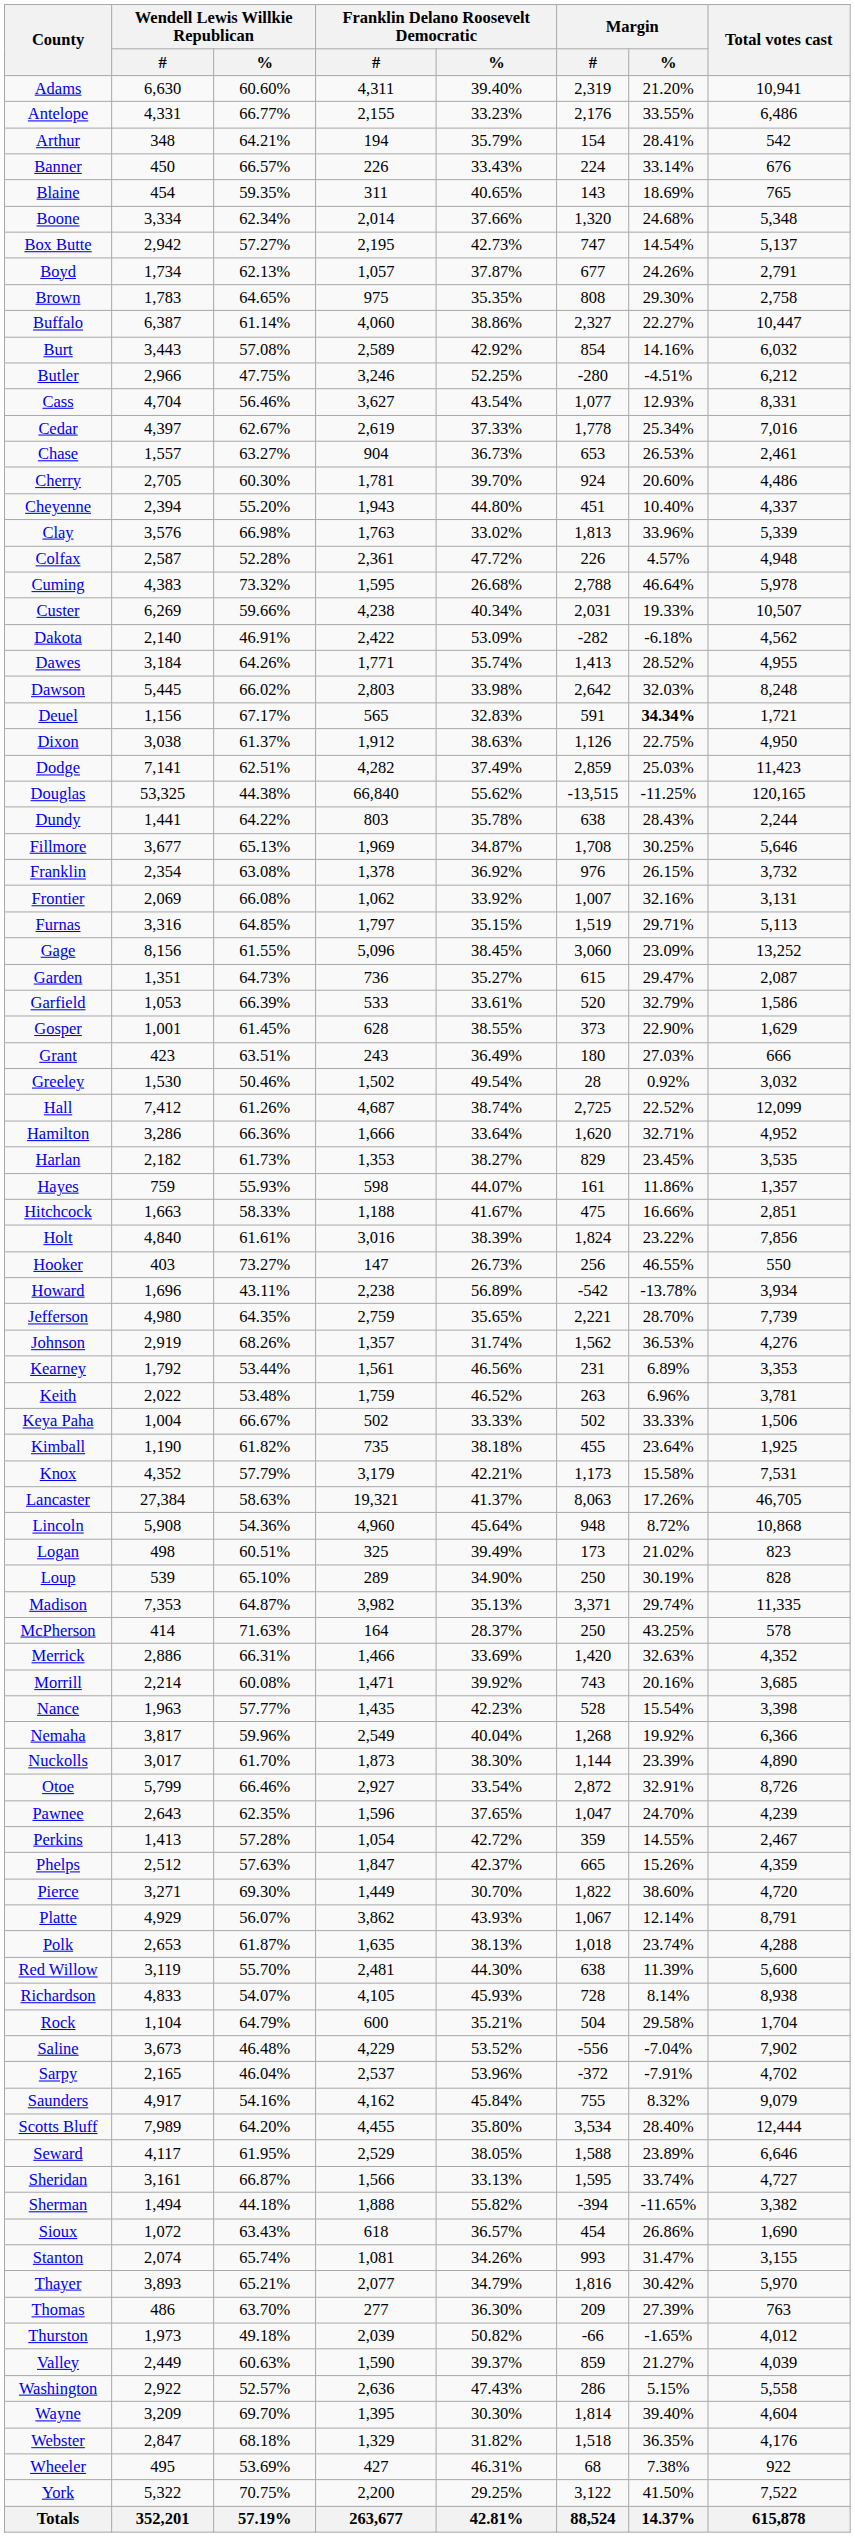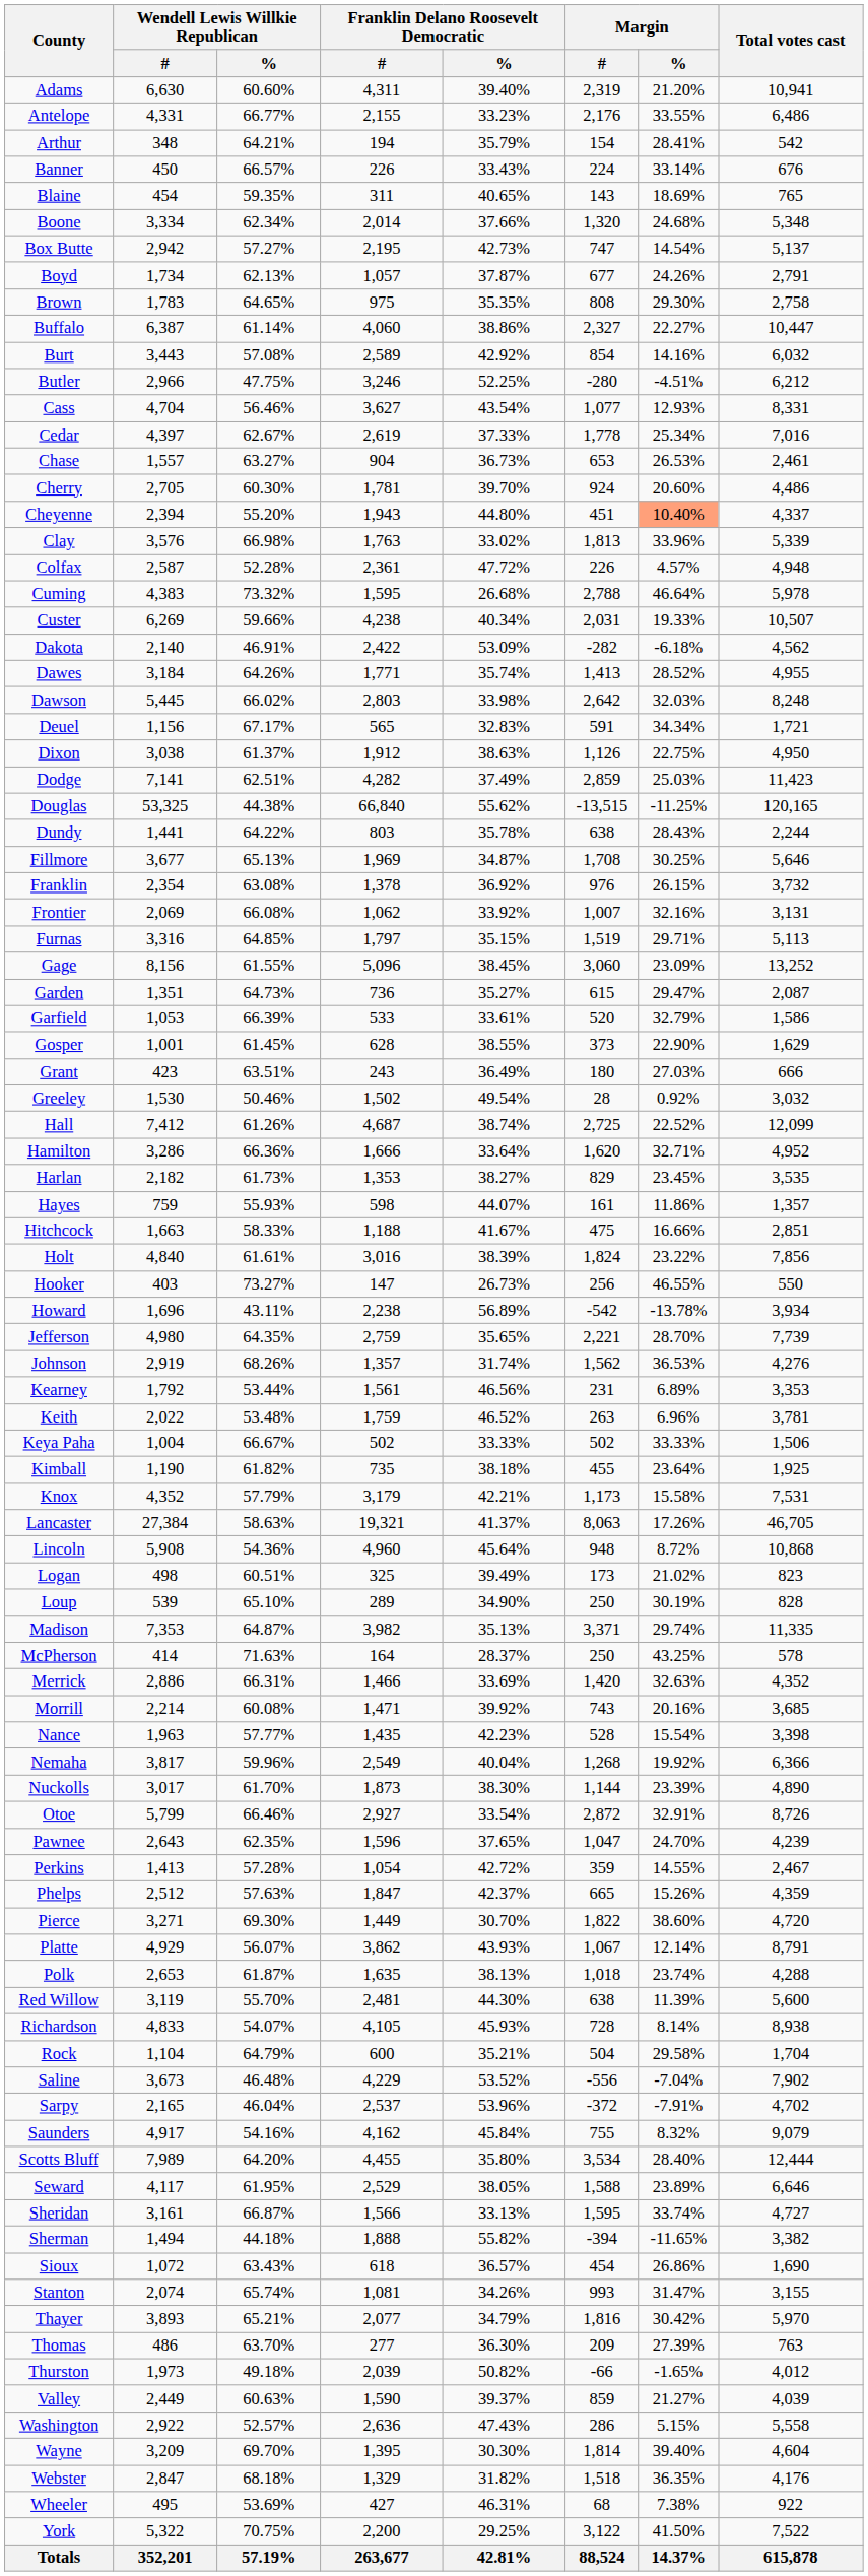Cheyenne | Margin / %: no background -> lightsalmon background
Deuel | Margin / %: bold -> normal
